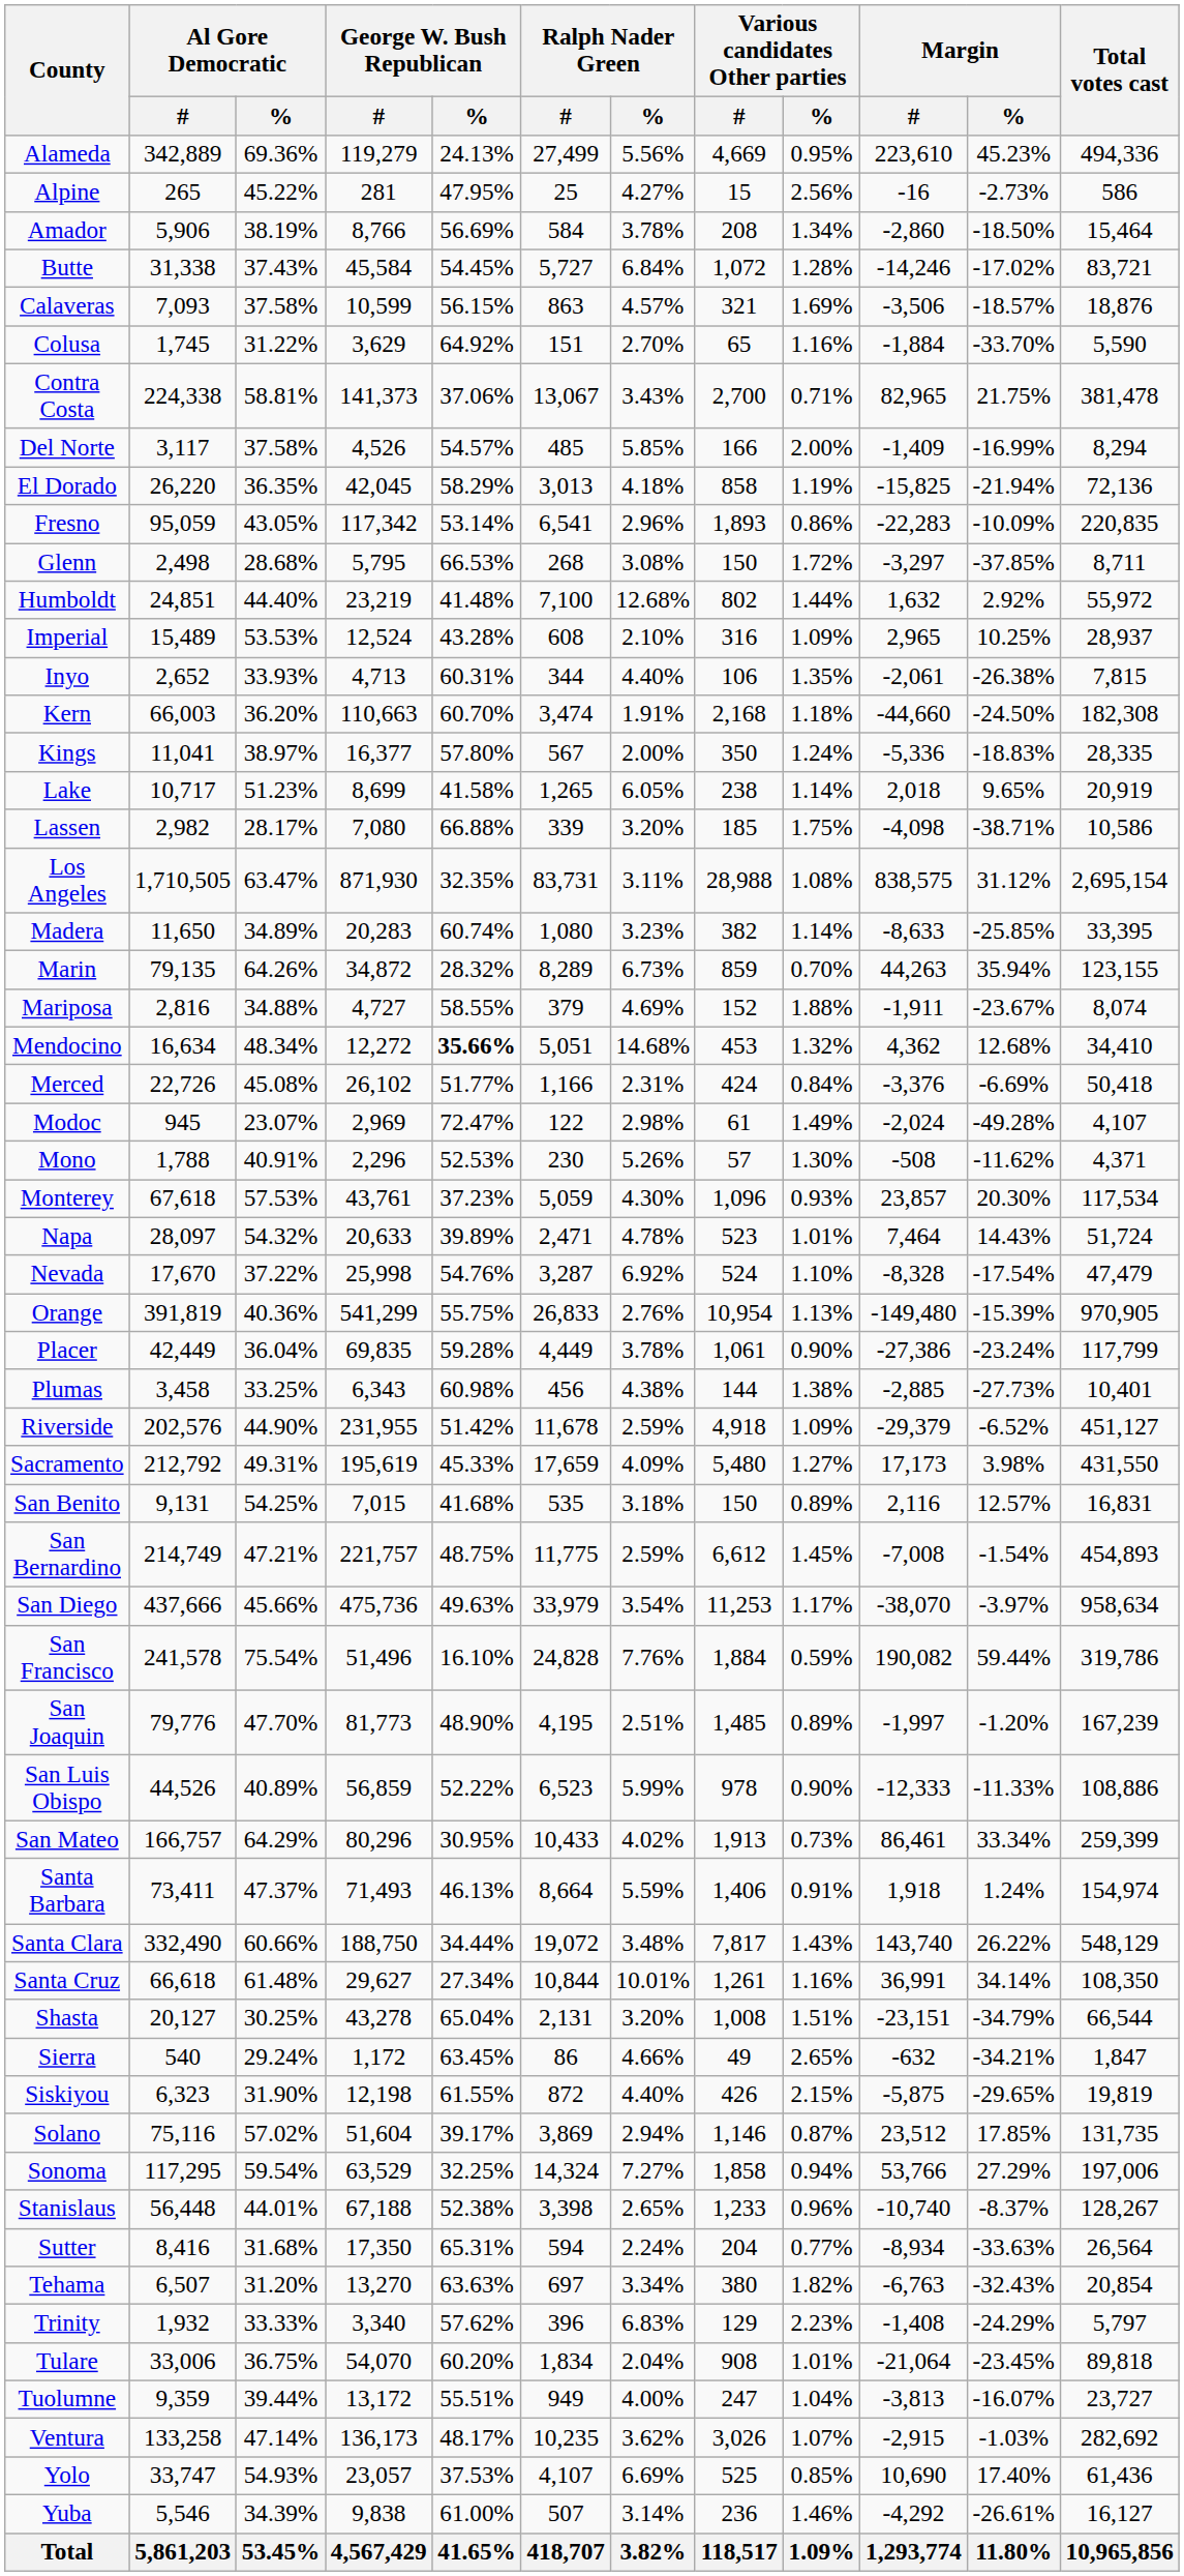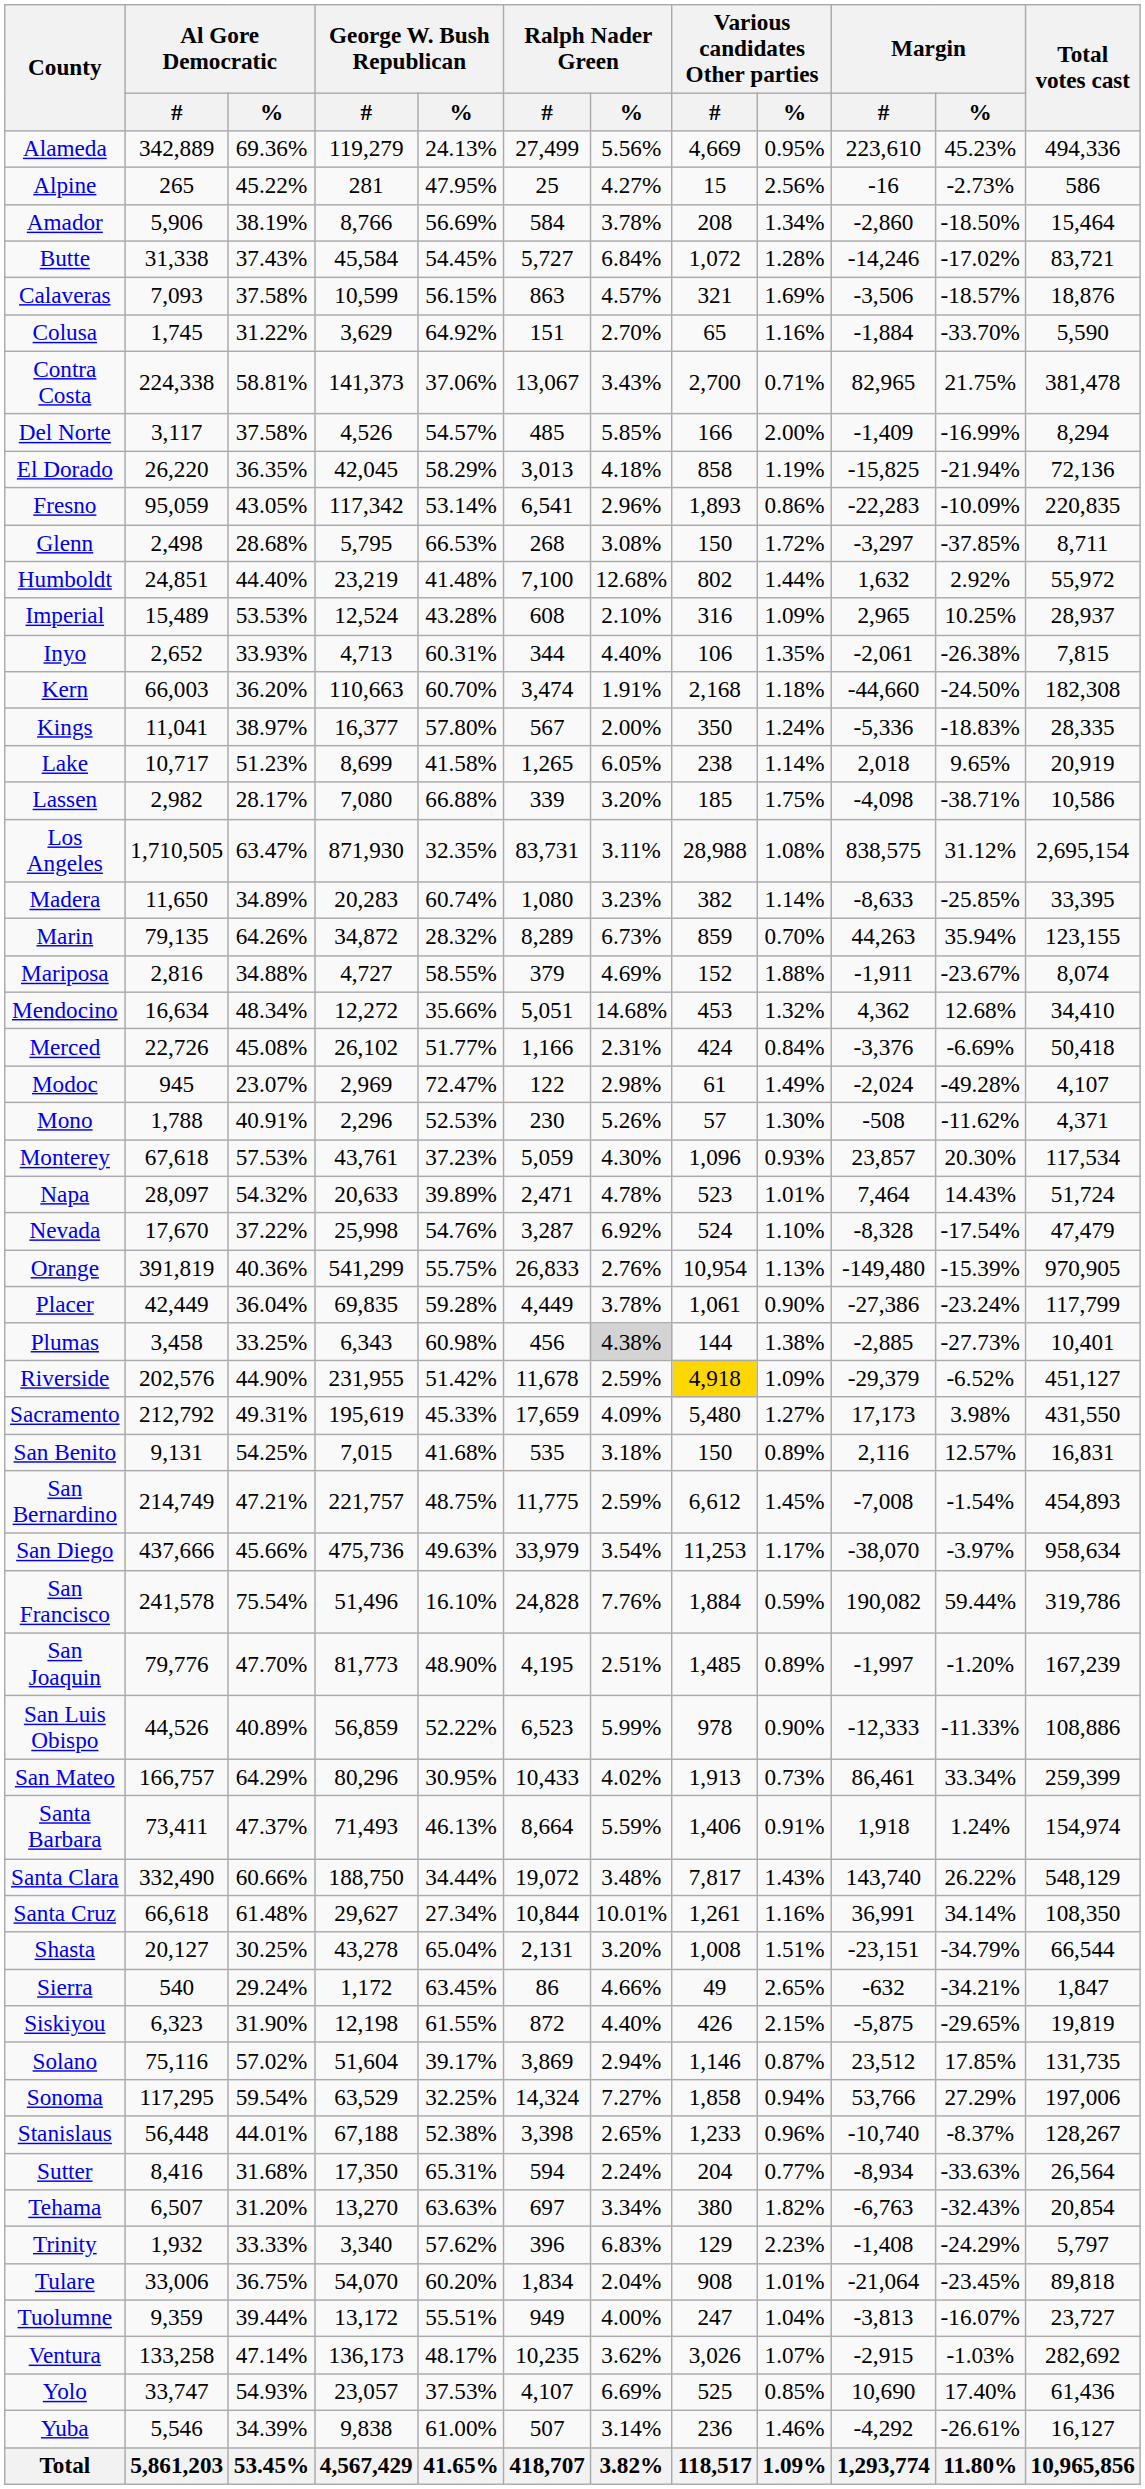Mendocino | George W. Bush Republican / %: bold -> normal
Plumas | Ralph Nader Green / %: no background -> lightgrey background
Riverside | Various candidates Other parties / #: no background -> gold background
